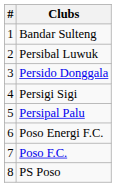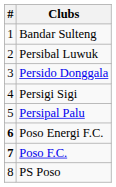Poso Energi F.C. | #: normal -> bold
Poso F.C. | #: normal -> bold
